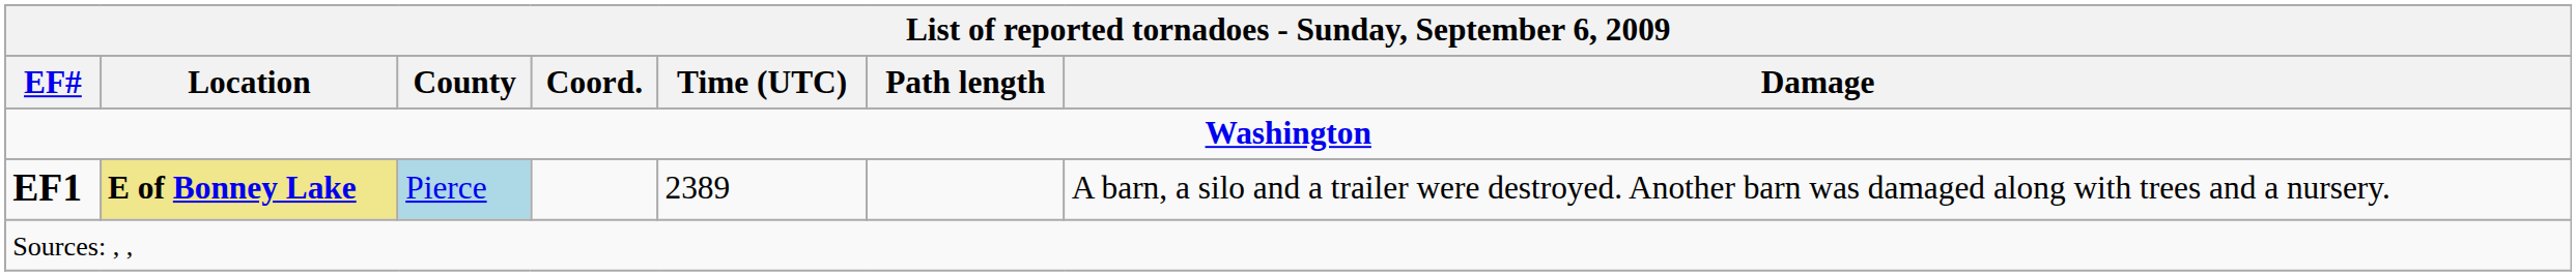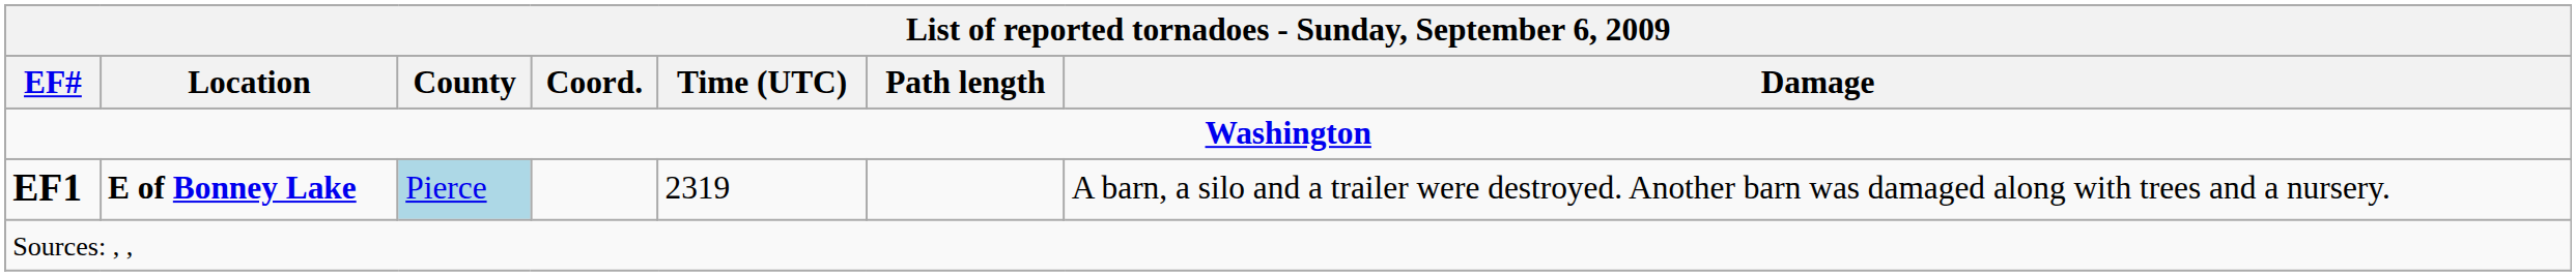EF1 | Location: khaki background -> no background
EF1 | Time (UTC): 2389 -> 2319
